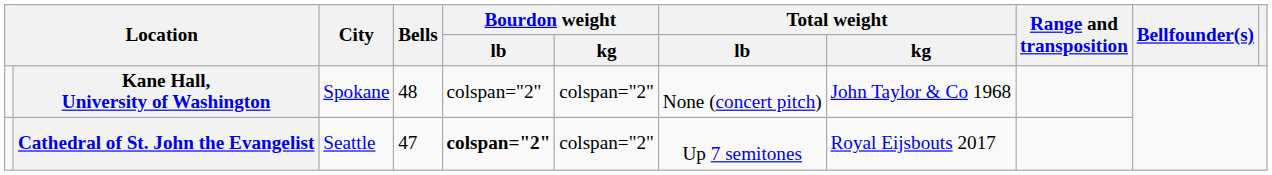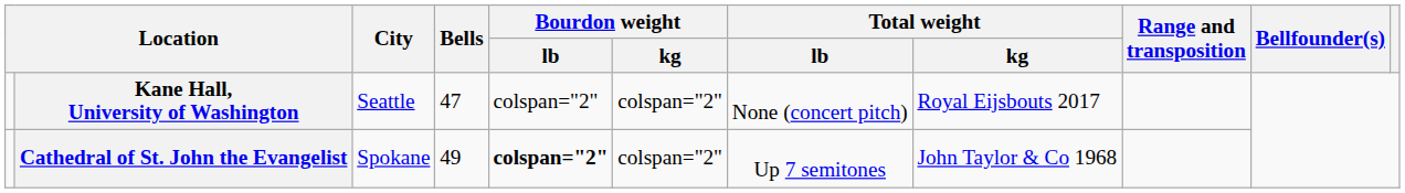Kane Hall, University of Washington | City: Spokane -> Seattle
Kane Hall, University of Washington | Bells: 48 -> 47
Kane Hall, University of Washington | Total weight / kg: John Taylor & Co 1968 -> Royal Eijsbouts 2017
Cathedral of St. John the Evangelist | City: Seattle -> Spokane
Cathedral of St. John the Evangelist | Bells: 47 -> 49
Cathedral of St. John the Evangelist | Total weight / kg: Royal Eijsbouts 2017 -> John Taylor & Co 1968
